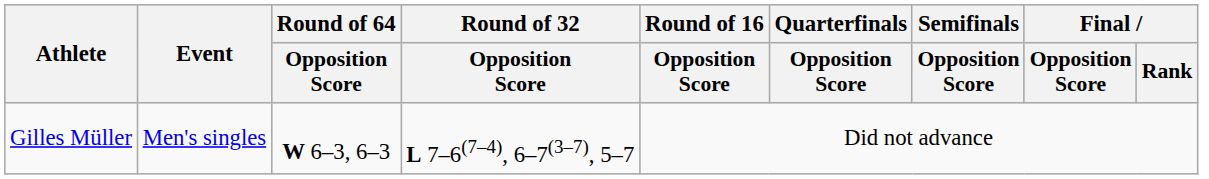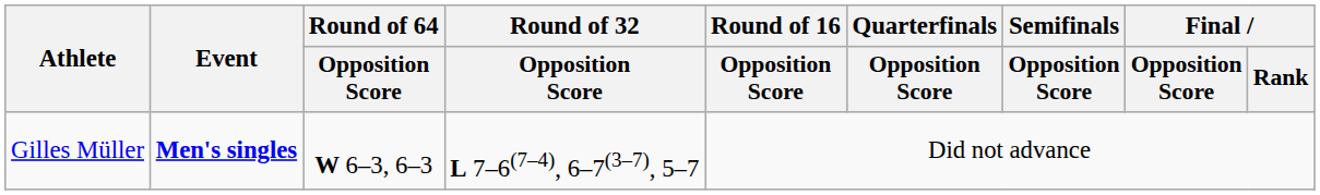Gilles Müller | Event: normal -> bold
